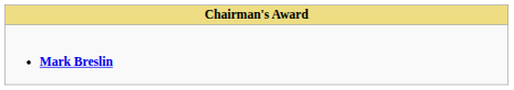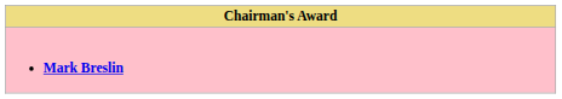row 2 | column 1: no background -> pink background
